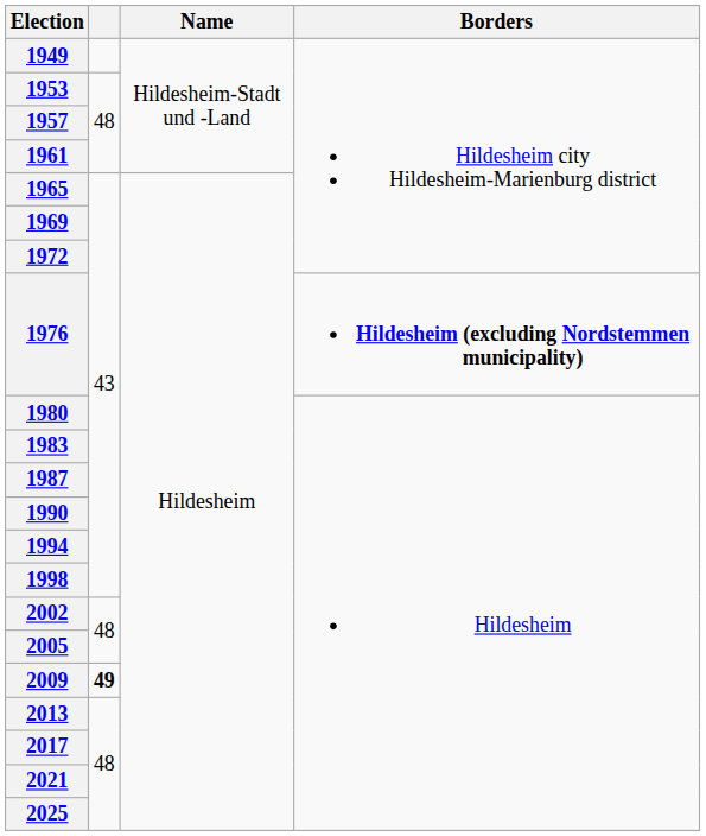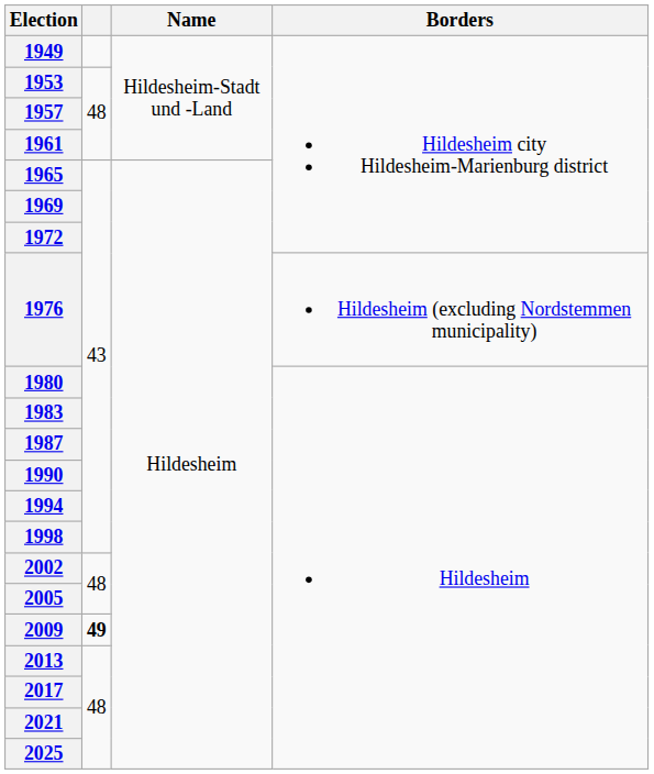1976 | Borders: bold -> normal
